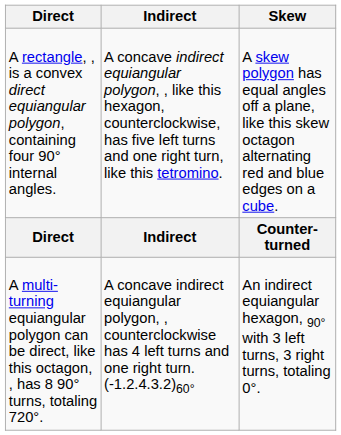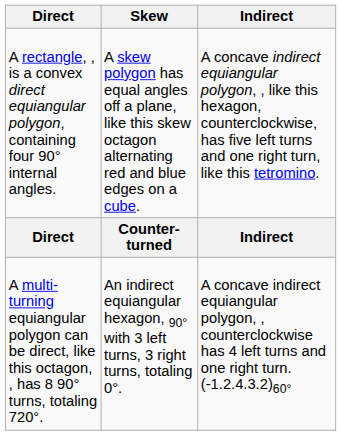columns swapped: Indirect <-> Skew
